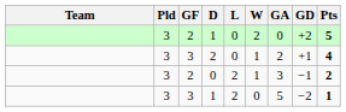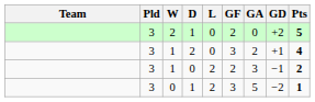columns swapped: W <-> GF
